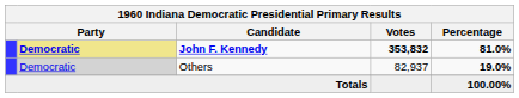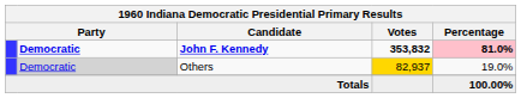John F. Kennedy | column 2: khaki background -> no background
John F. Kennedy | Percentage: no background -> pink background
Others | Votes: no background -> gold background
Others | Percentage: bold -> normal
